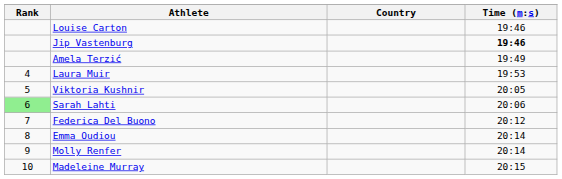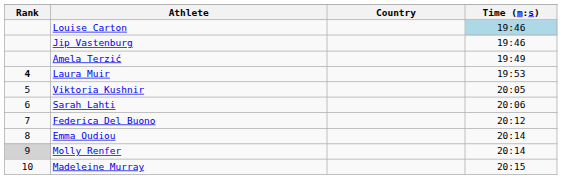Louise Carton | Time (m:s): no background -> lightblue background
Jip Vastenburg | Time (m:s): bold -> normal
Laura Muir | Rank: normal -> bold
Sarah Lahti | Rank: lightgreen background -> no background
Molly Renfer | Rank: no background -> lightgrey background
